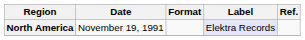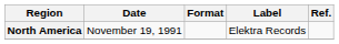North America | Label: lavender background -> no background
